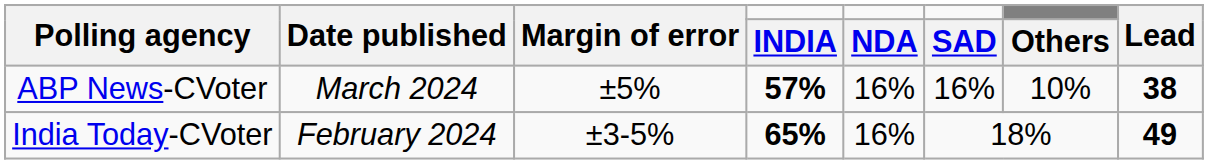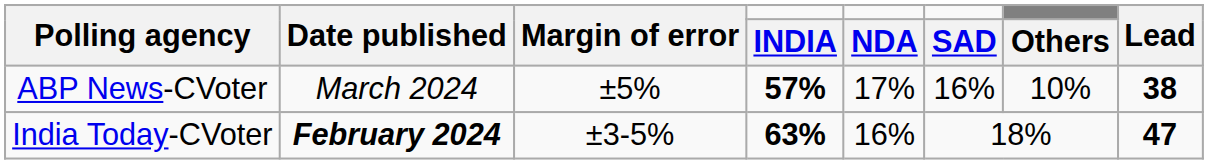ABP News-CVoter | NDA: 16% -> 17%
India Today-CVoter | Date published: normal -> bold
India Today-CVoter | INDIA: 65% -> 63%
India Today-CVoter | Lead: 49 -> 47
